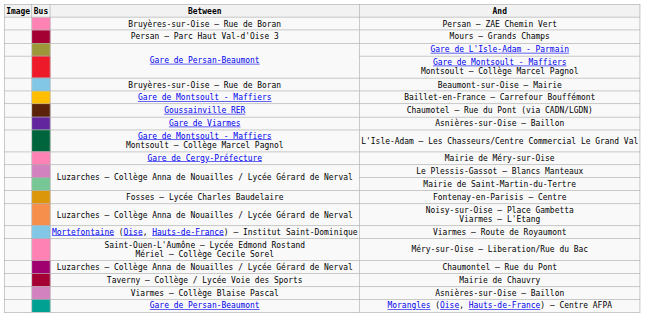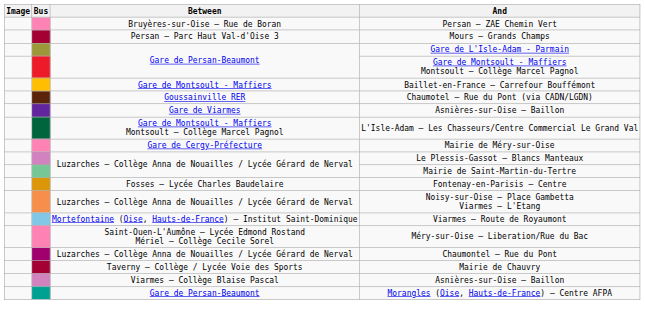- row: Bruyères-sur-Oise — Rue de Boran | Beaumont-sur-Oise — Mairie
